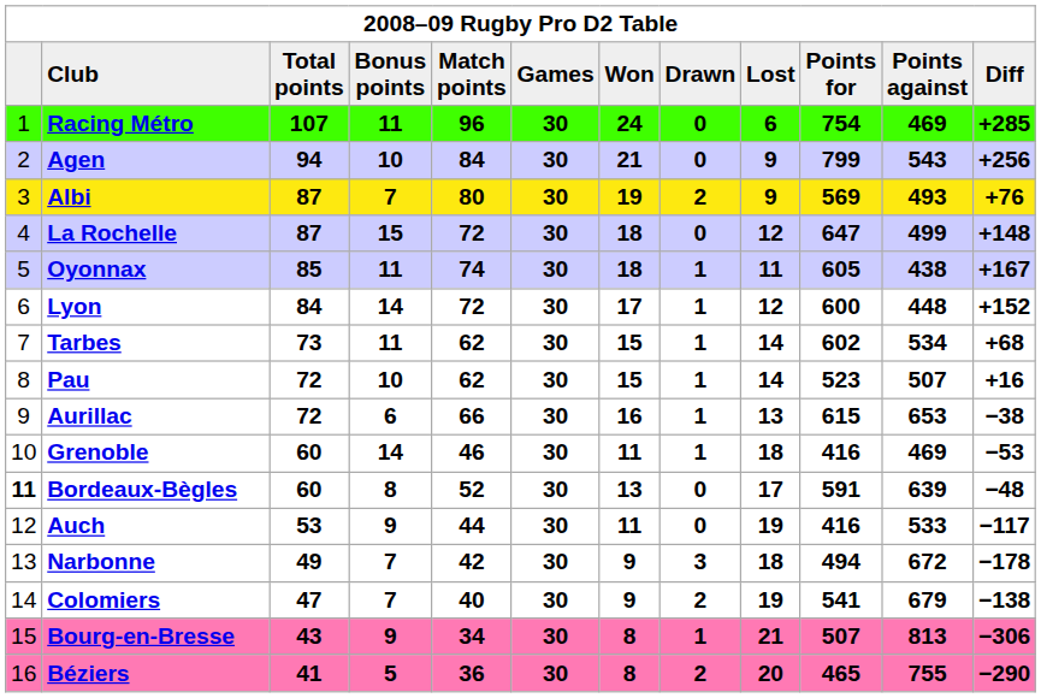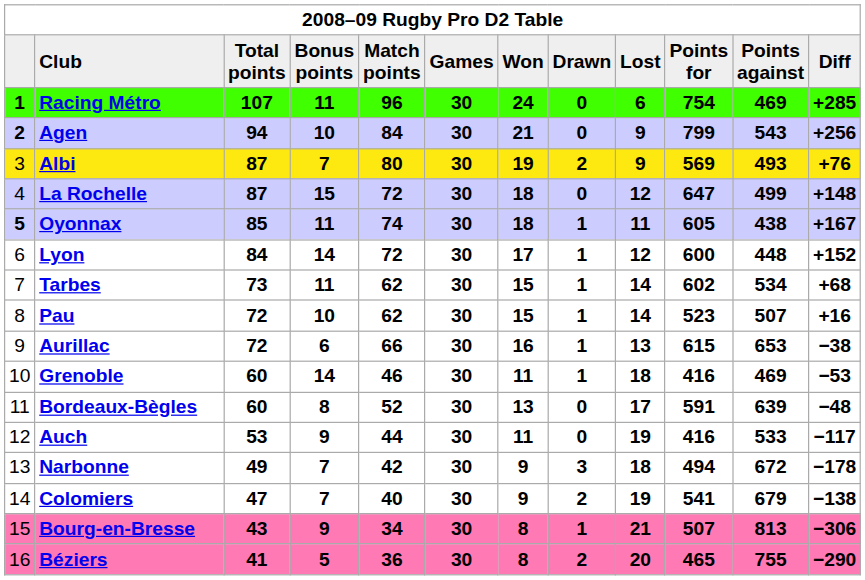Racing Métro | column 1: normal -> bold
Agen | column 1: normal -> bold
Oyonnax | column 1: normal -> bold
Bordeaux-Bègles | column 1: bold -> normal
